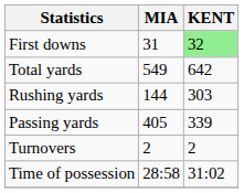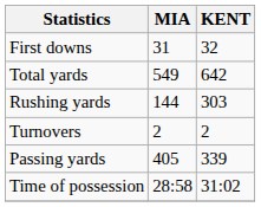First downs | KENT: lightgreen background -> no background
rows swapped: Passing yards <-> Turnovers
